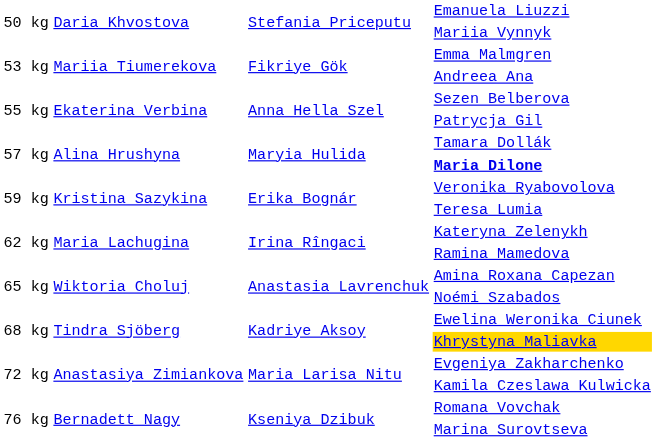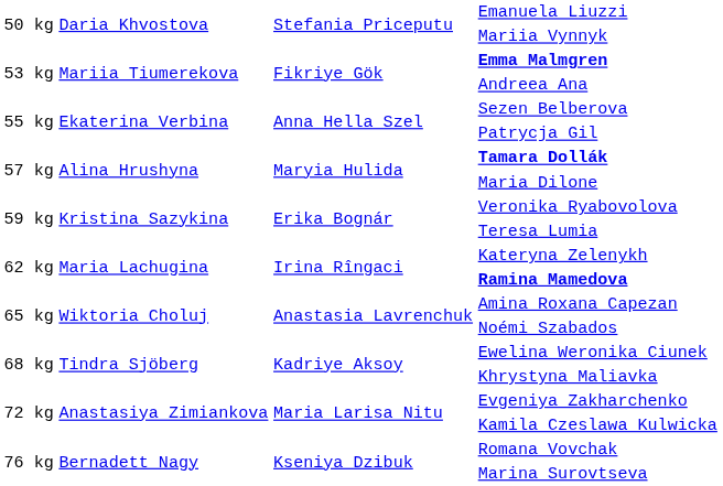Emma Malmgren | column 4: normal -> bold
Tamara Dollák | column 4: normal -> bold
Maria Dilone | column 4: bold -> normal
Ramina Mamedova | column 4: normal -> bold
Khrystyna Maliavka | column 4: gold background -> no background
